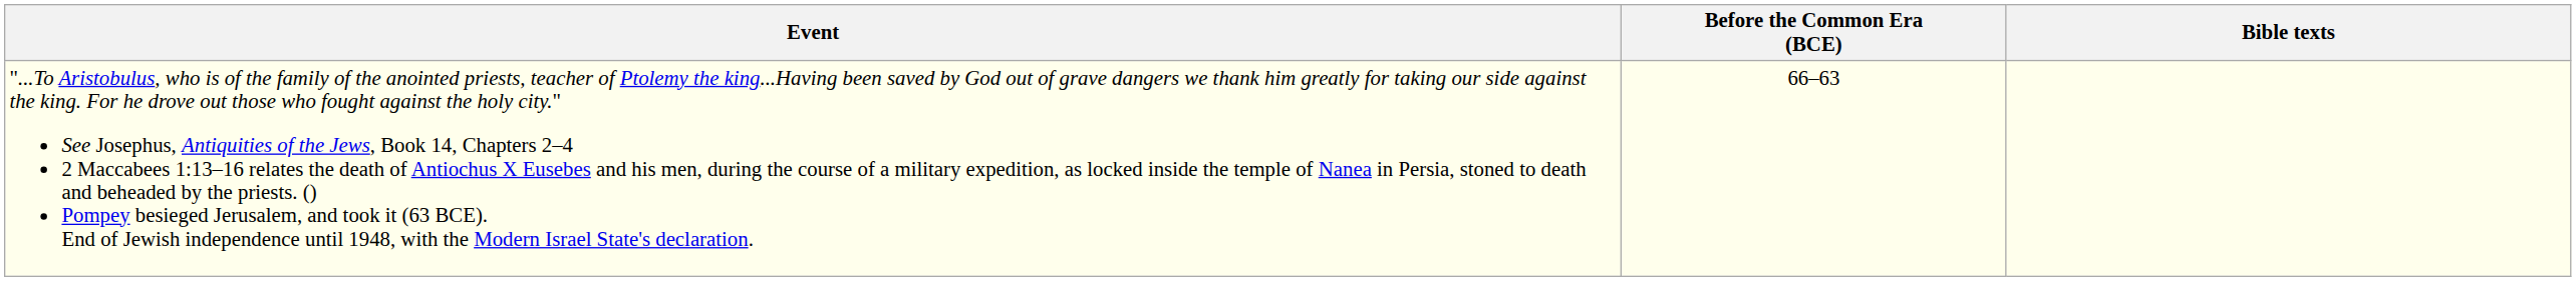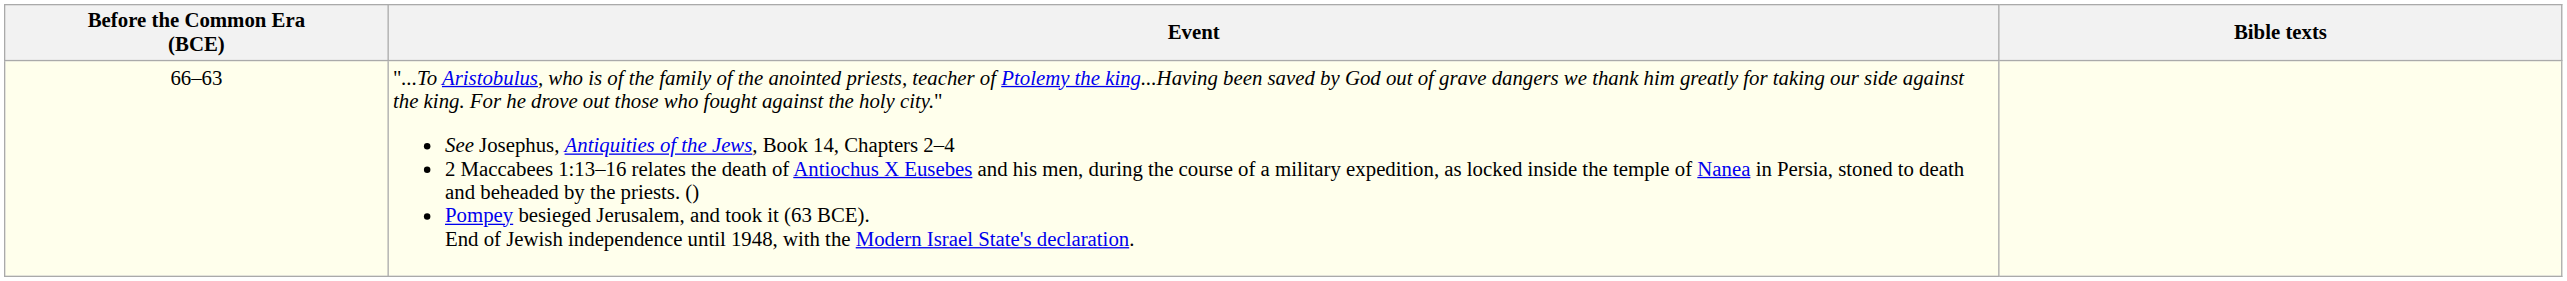columns swapped: Before the Common Era (BCE) <-> Event
